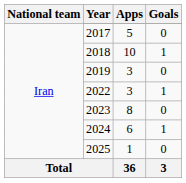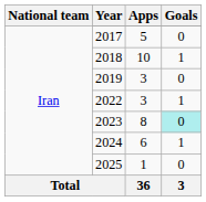2023 | Goals: no background -> paleturquoise background
